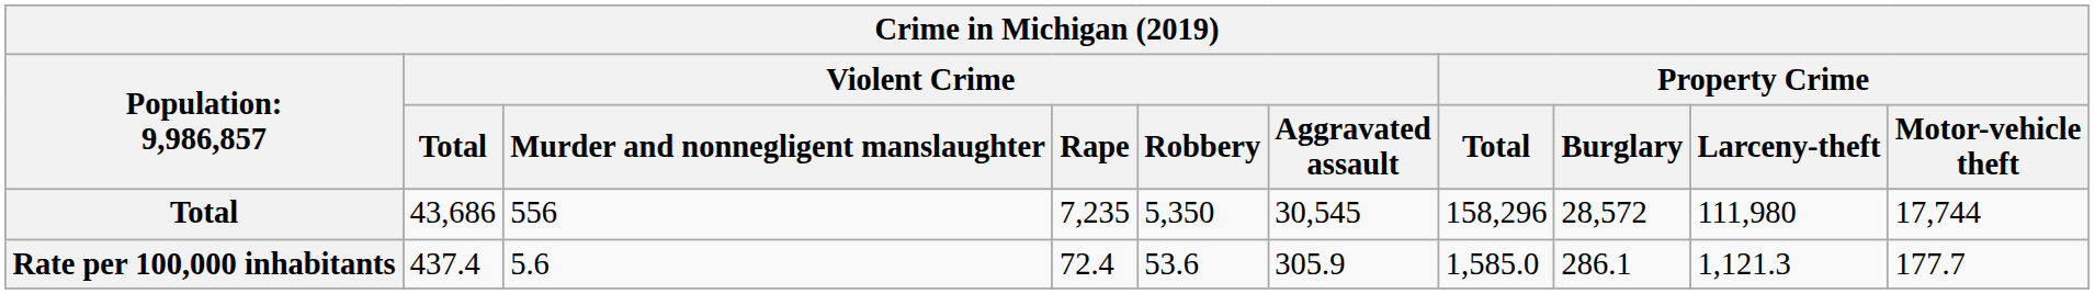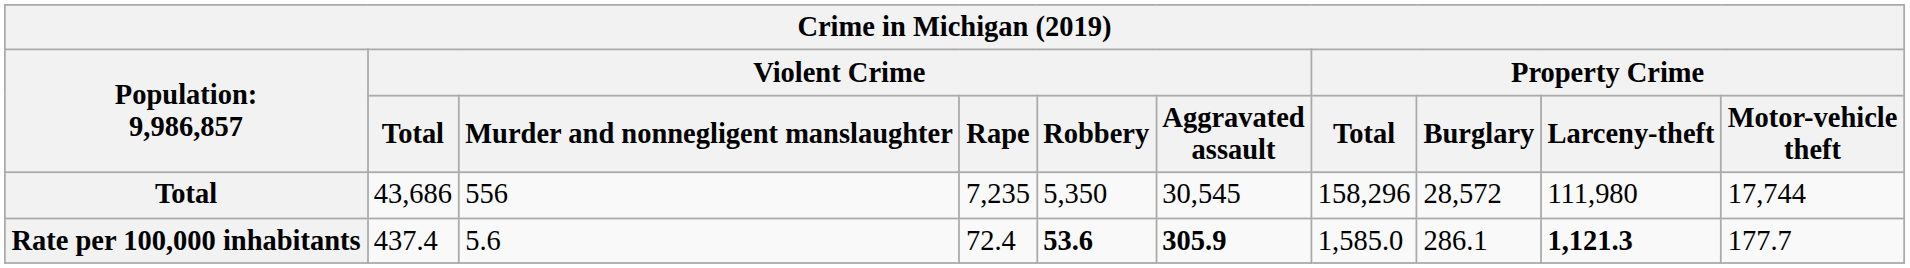Rate per 100,000 inhabitants | Violent Crime / Robbery: normal -> bold
Rate per 100,000 inhabitants | Violent Crime / Aggravated assault: normal -> bold
Rate per 100,000 inhabitants | Property Crime / Larceny-theft: normal -> bold
